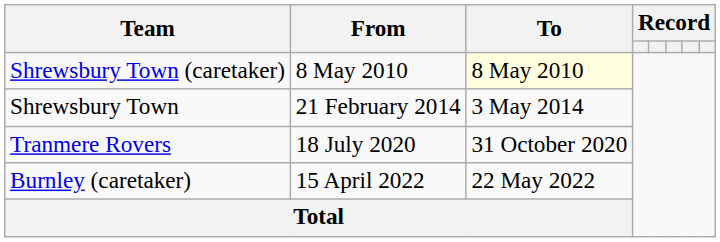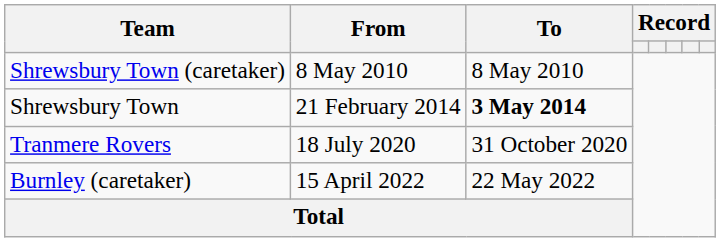Shrewsbury Town (caretaker) | To: lightyellow background -> no background
Shrewsbury Town | To: normal -> bold
